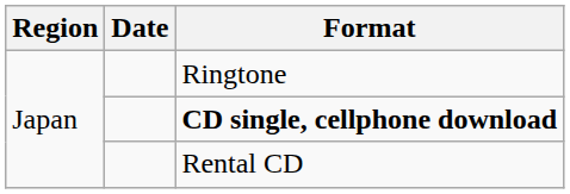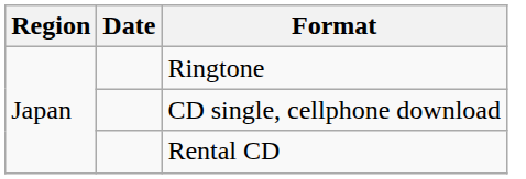CD single, cellphone download | Format: bold -> normal
